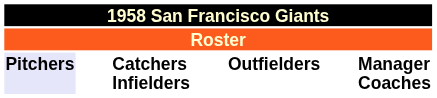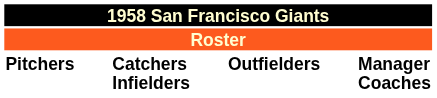Pitchers | column 1: lavender background -> no background
